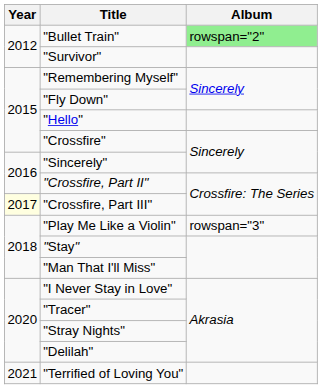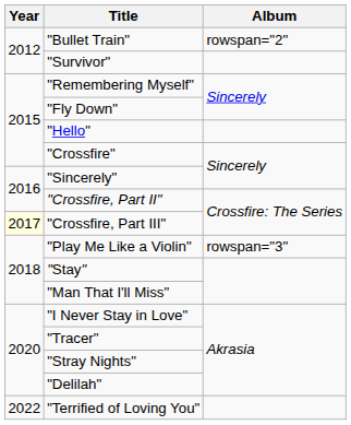"Bullet Train" | Album: lightgreen background -> no background
"Terrified of Loving You" | Year: 2021 -> 2022
